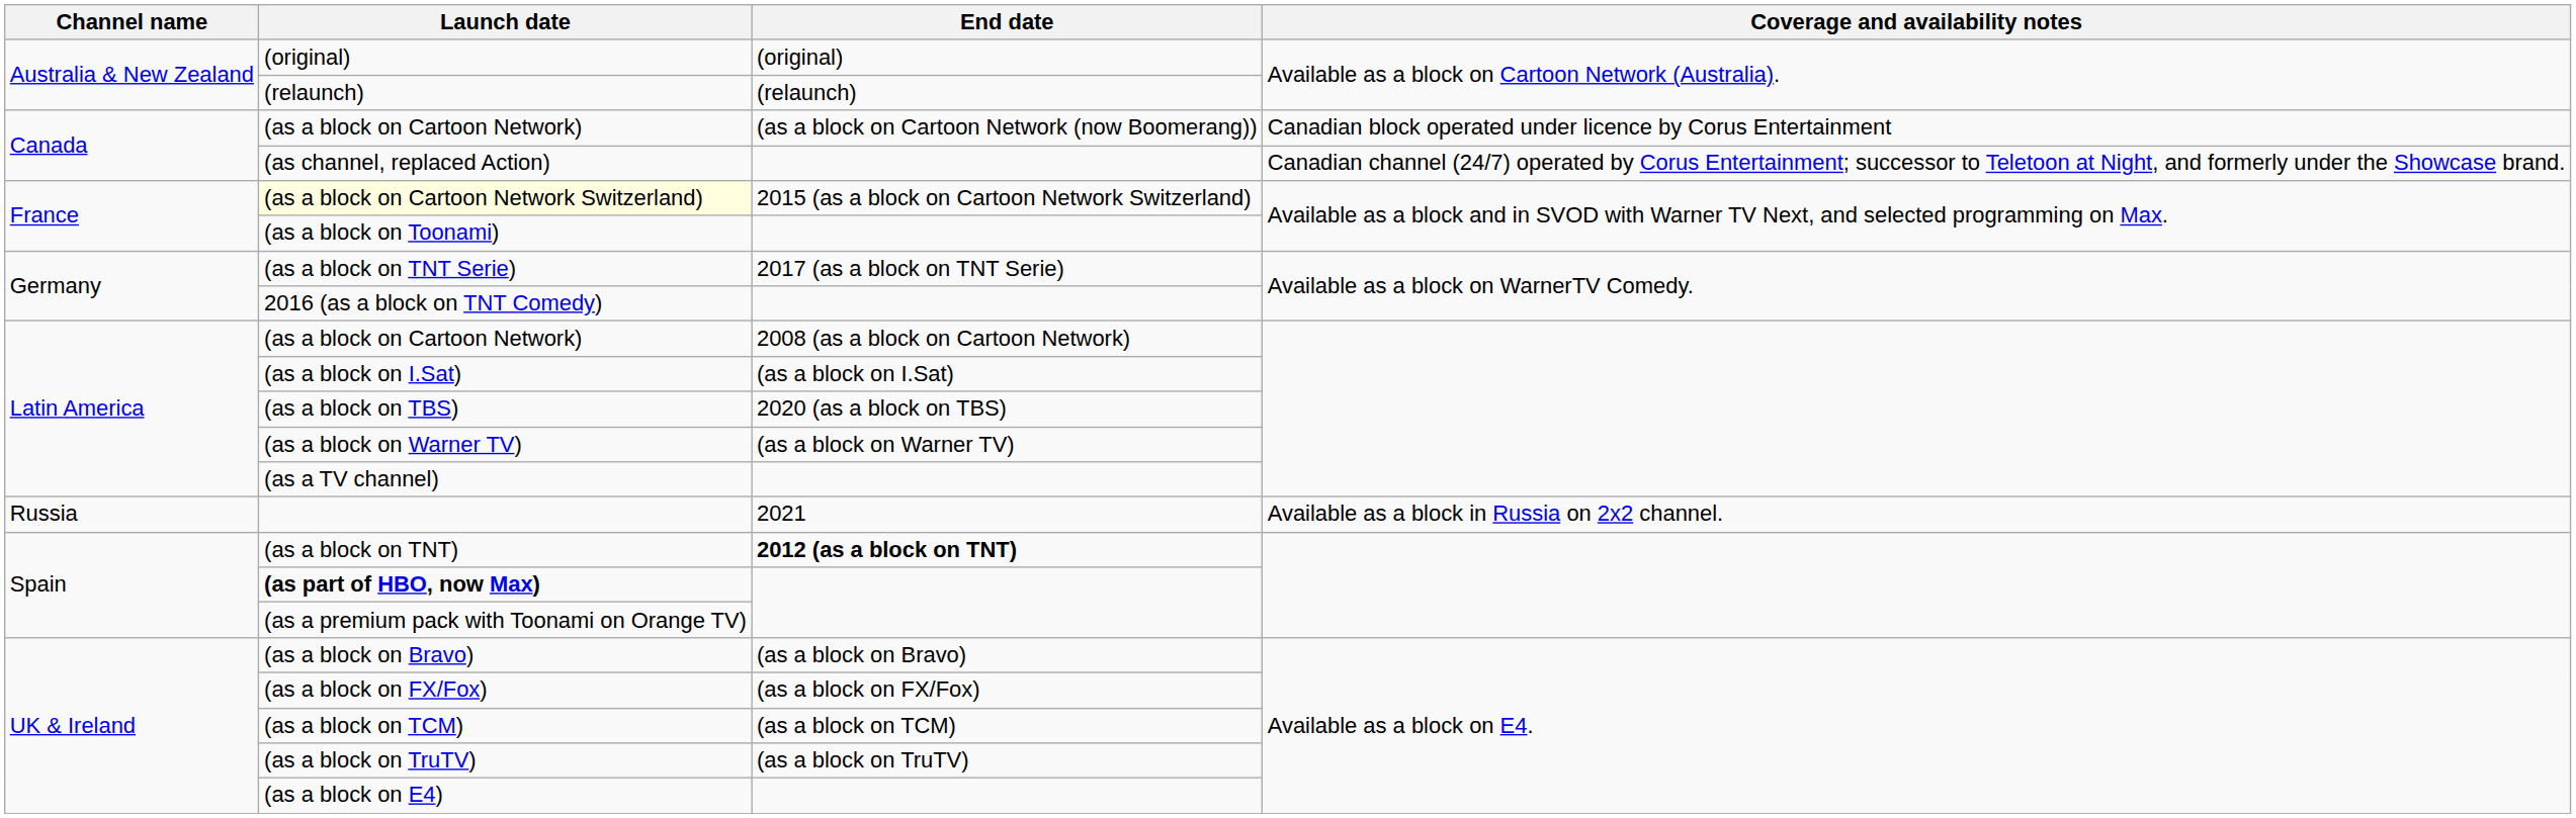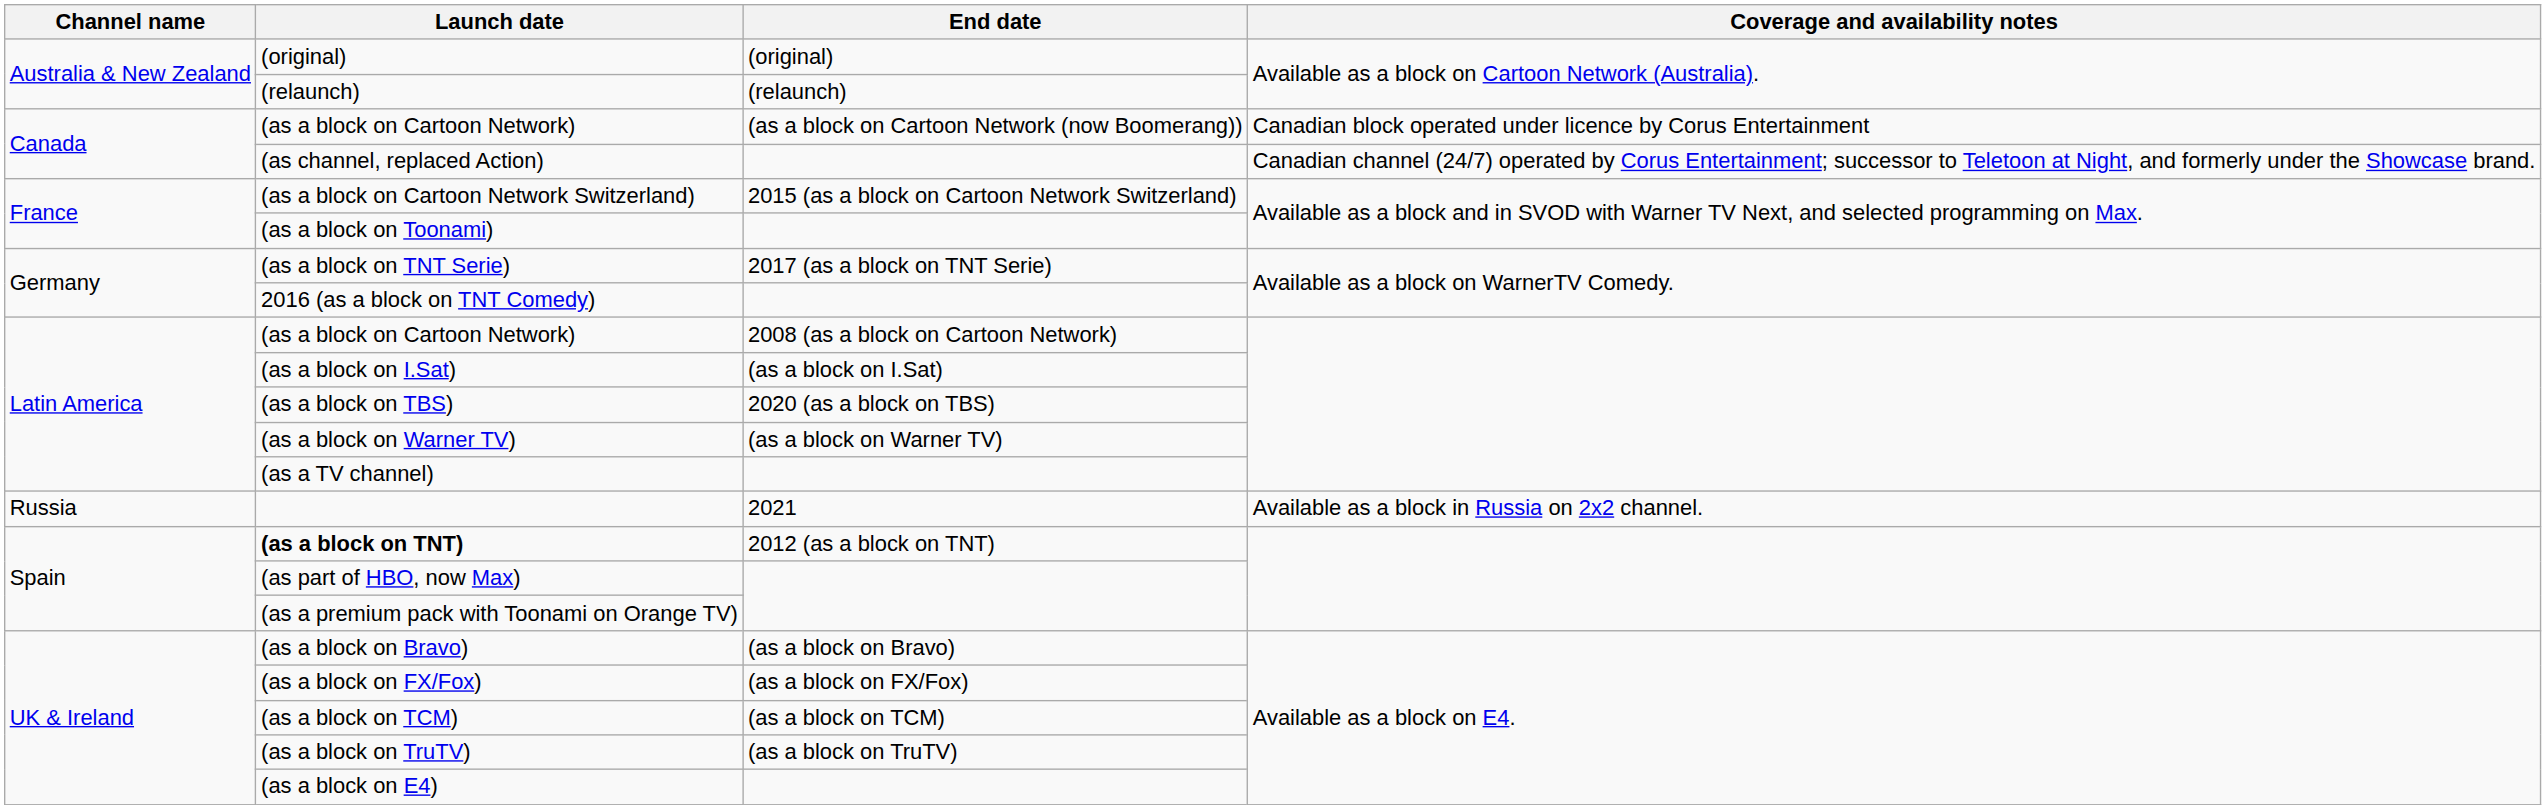(as a block on Cartoon Network Switzerland) | Launch date: lightyellow background -> no background
(as a block on TNT) | Launch date: normal -> bold
(as a block on TNT) | End date: bold -> normal
(as part of HBO, now Max) | Launch date: bold -> normal
